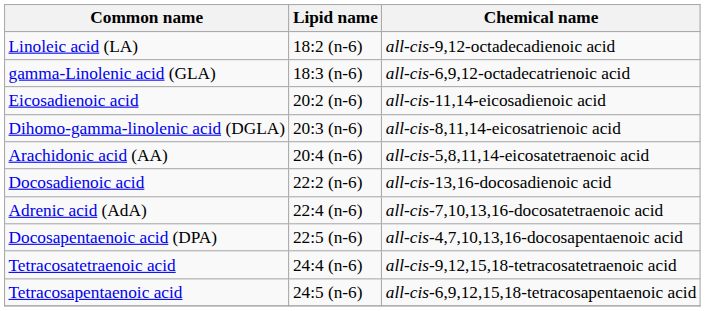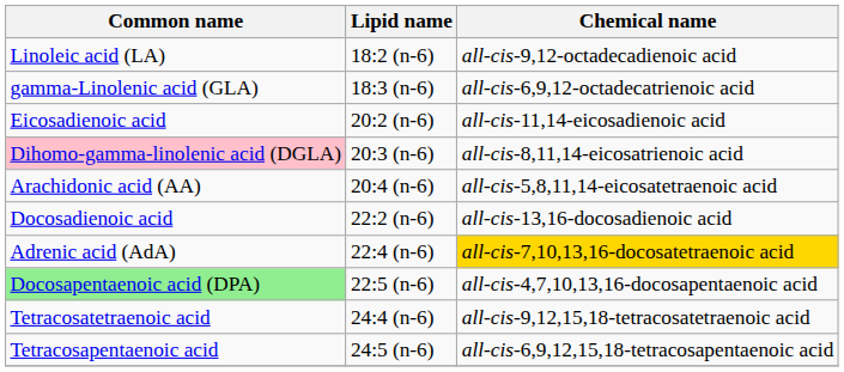row 5 | Common name: no background -> pink background
row 8 | Chemical name: no background -> gold background
row 9 | Common name: no background -> lightgreen background
